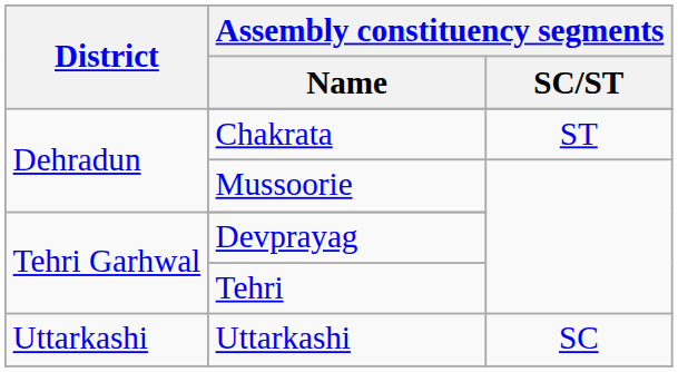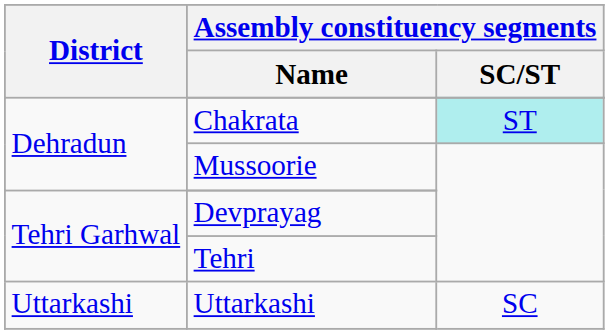Chakrata | Assembly constituency segments / SC/ST: no background -> paleturquoise background
